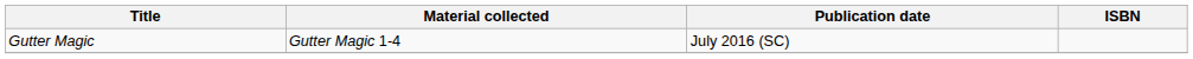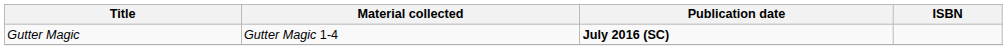Gutter Magic | Publication date: normal -> bold
